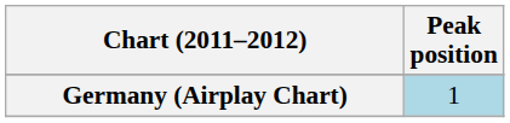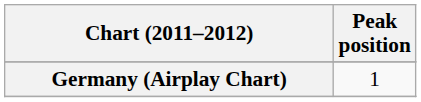Germany (Airplay Chart) | Peak position: lightblue background -> no background
